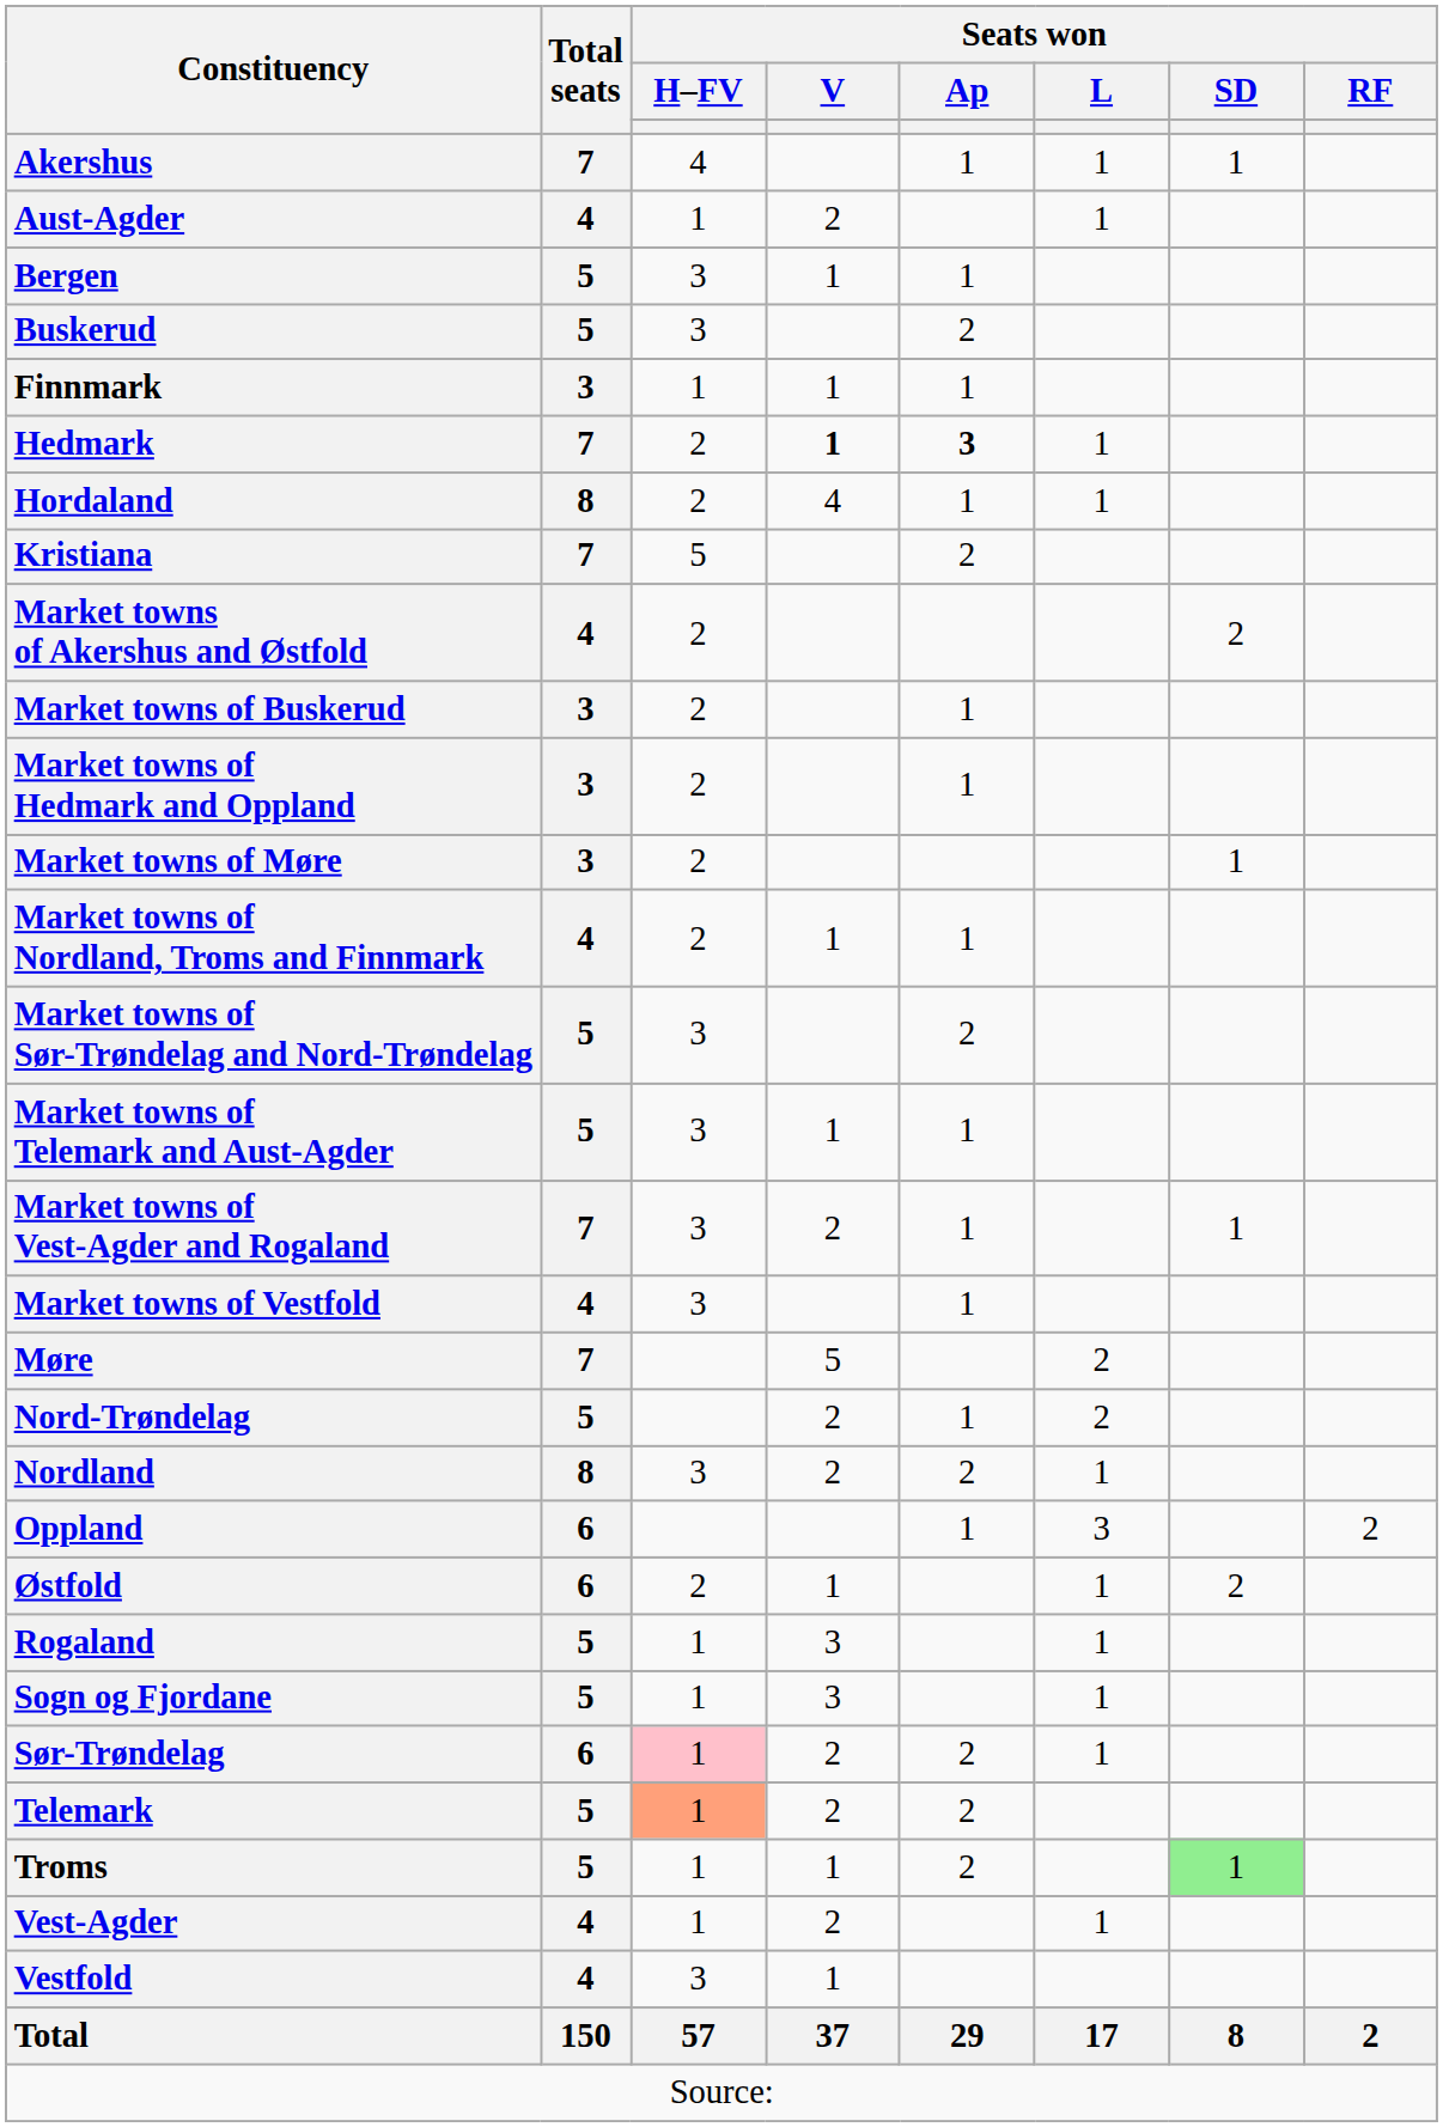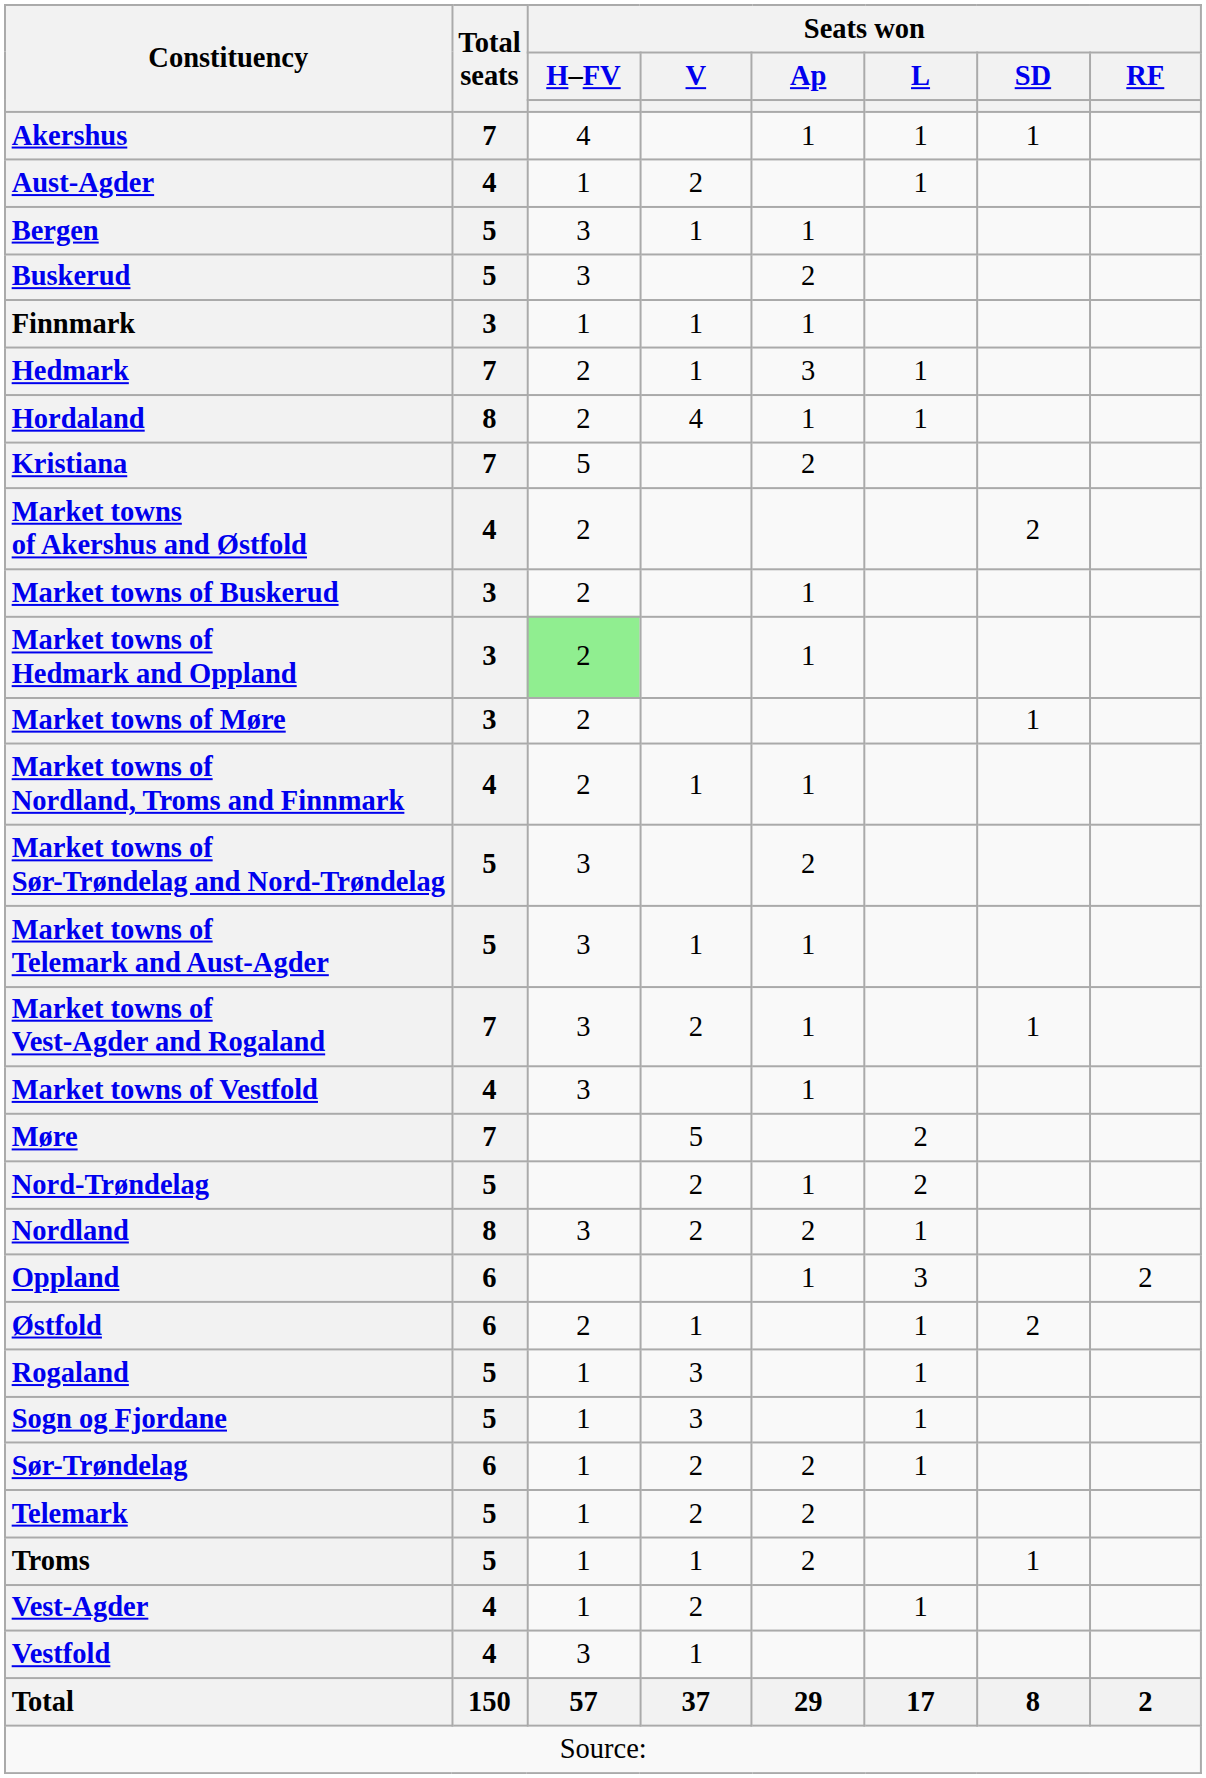Hedmark | Seats won / V: bold -> normal
Hedmark | Seats won / Ap: bold -> normal
Market towns of Hedmark and Oppland | Seats won / H–FV: no background -> lightgreen background
Sør-Trøndelag | Seats won / H–FV: pink background -> no background
Telemark | Seats won / H–FV: lightsalmon background -> no background
Troms | Seats won / SD: lightgreen background -> no background
